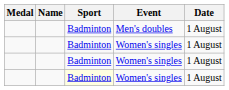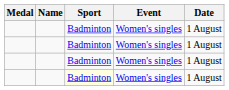row 2 | Event: Men's doubles -> Women's singles
